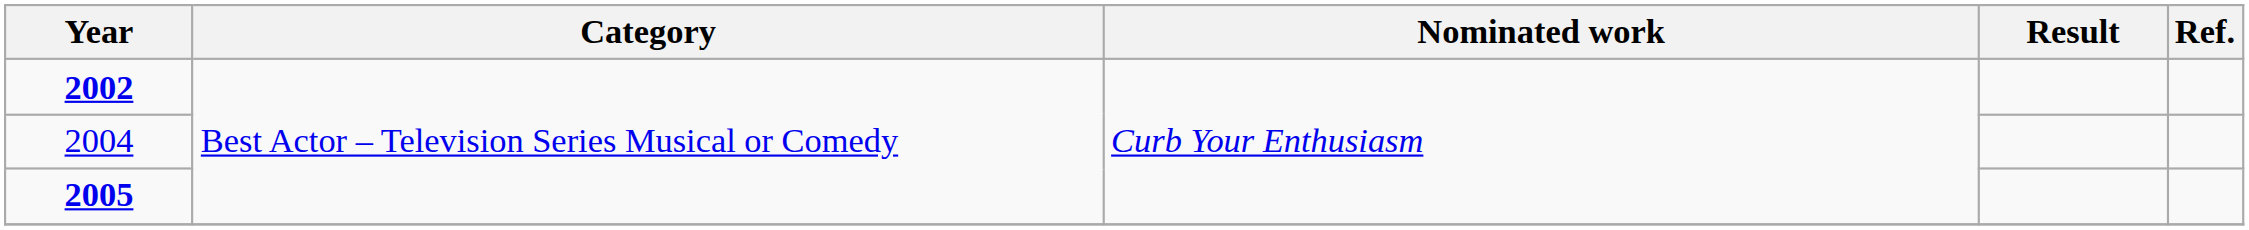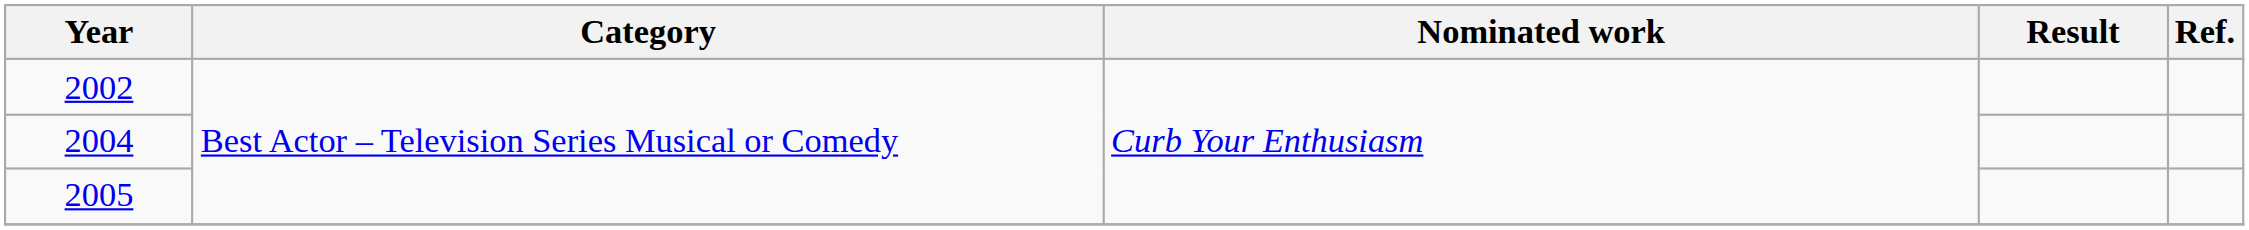2002 | Year: bold -> normal
2005 | Year: bold -> normal
